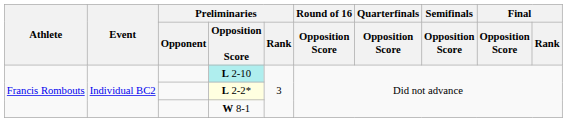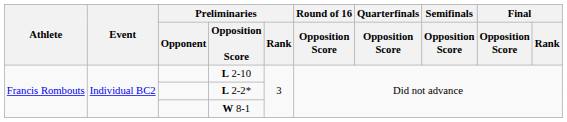L 2-10 | Preliminaries / Opposition Score: paleturquoise background -> no background
L 2-2* | Preliminaries / Opposition Score: lightyellow background -> no background
